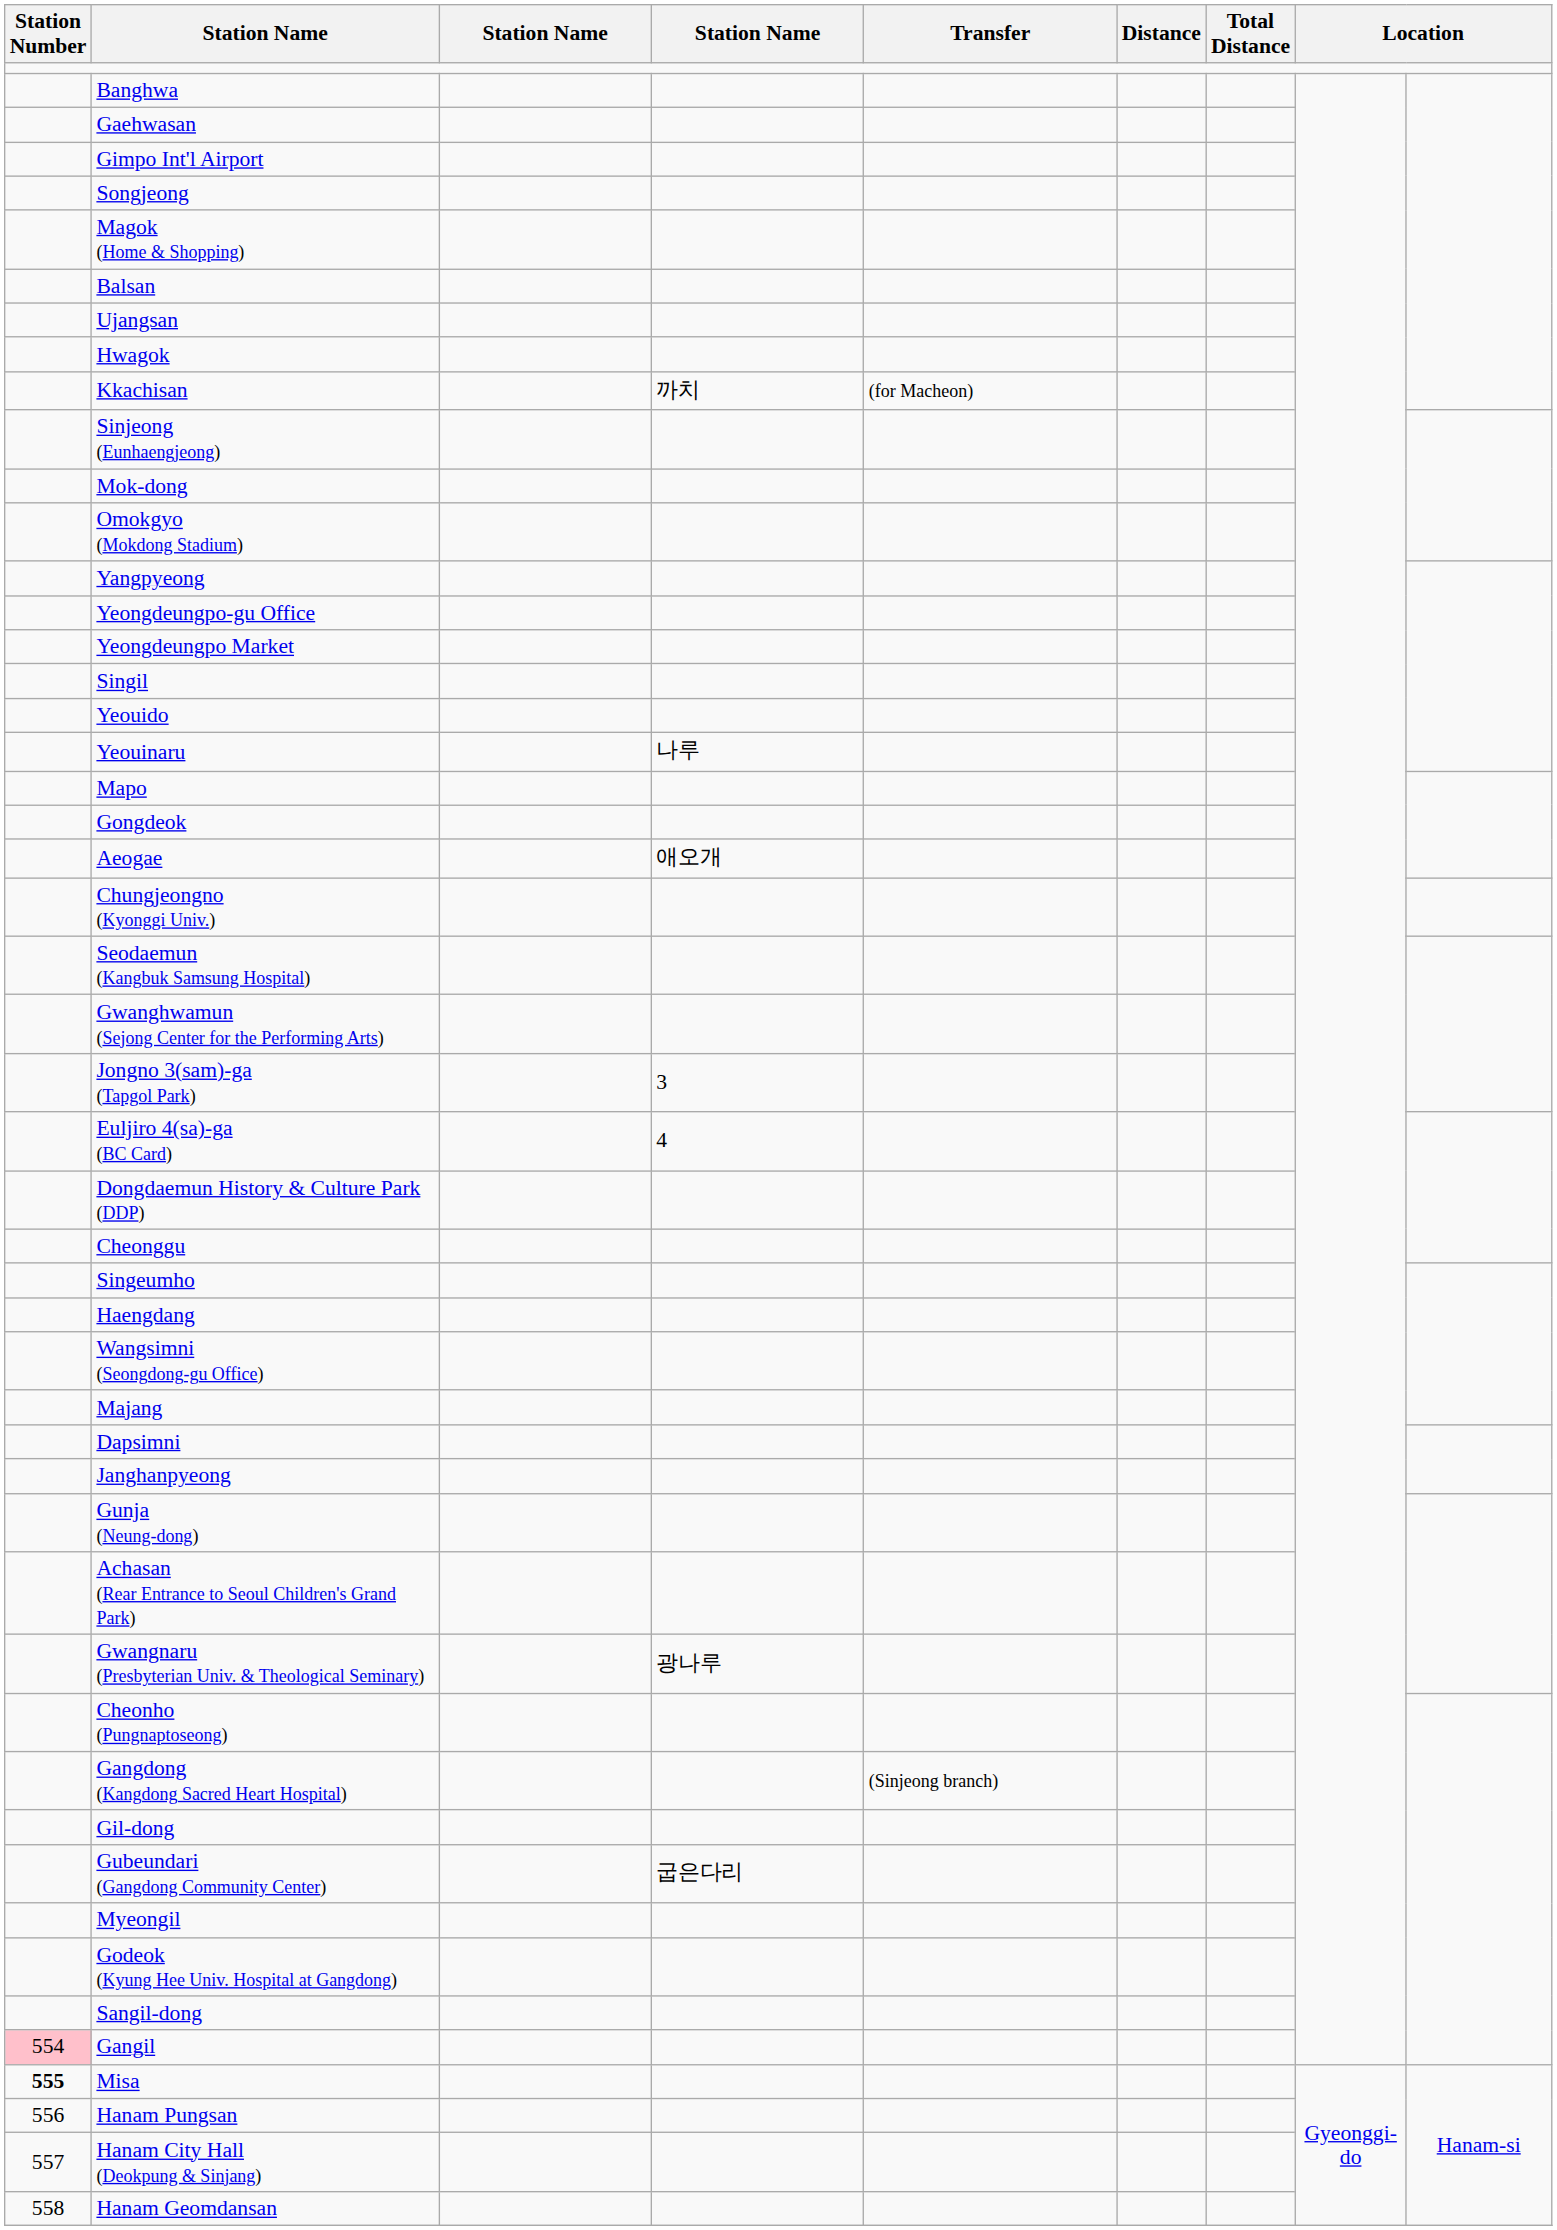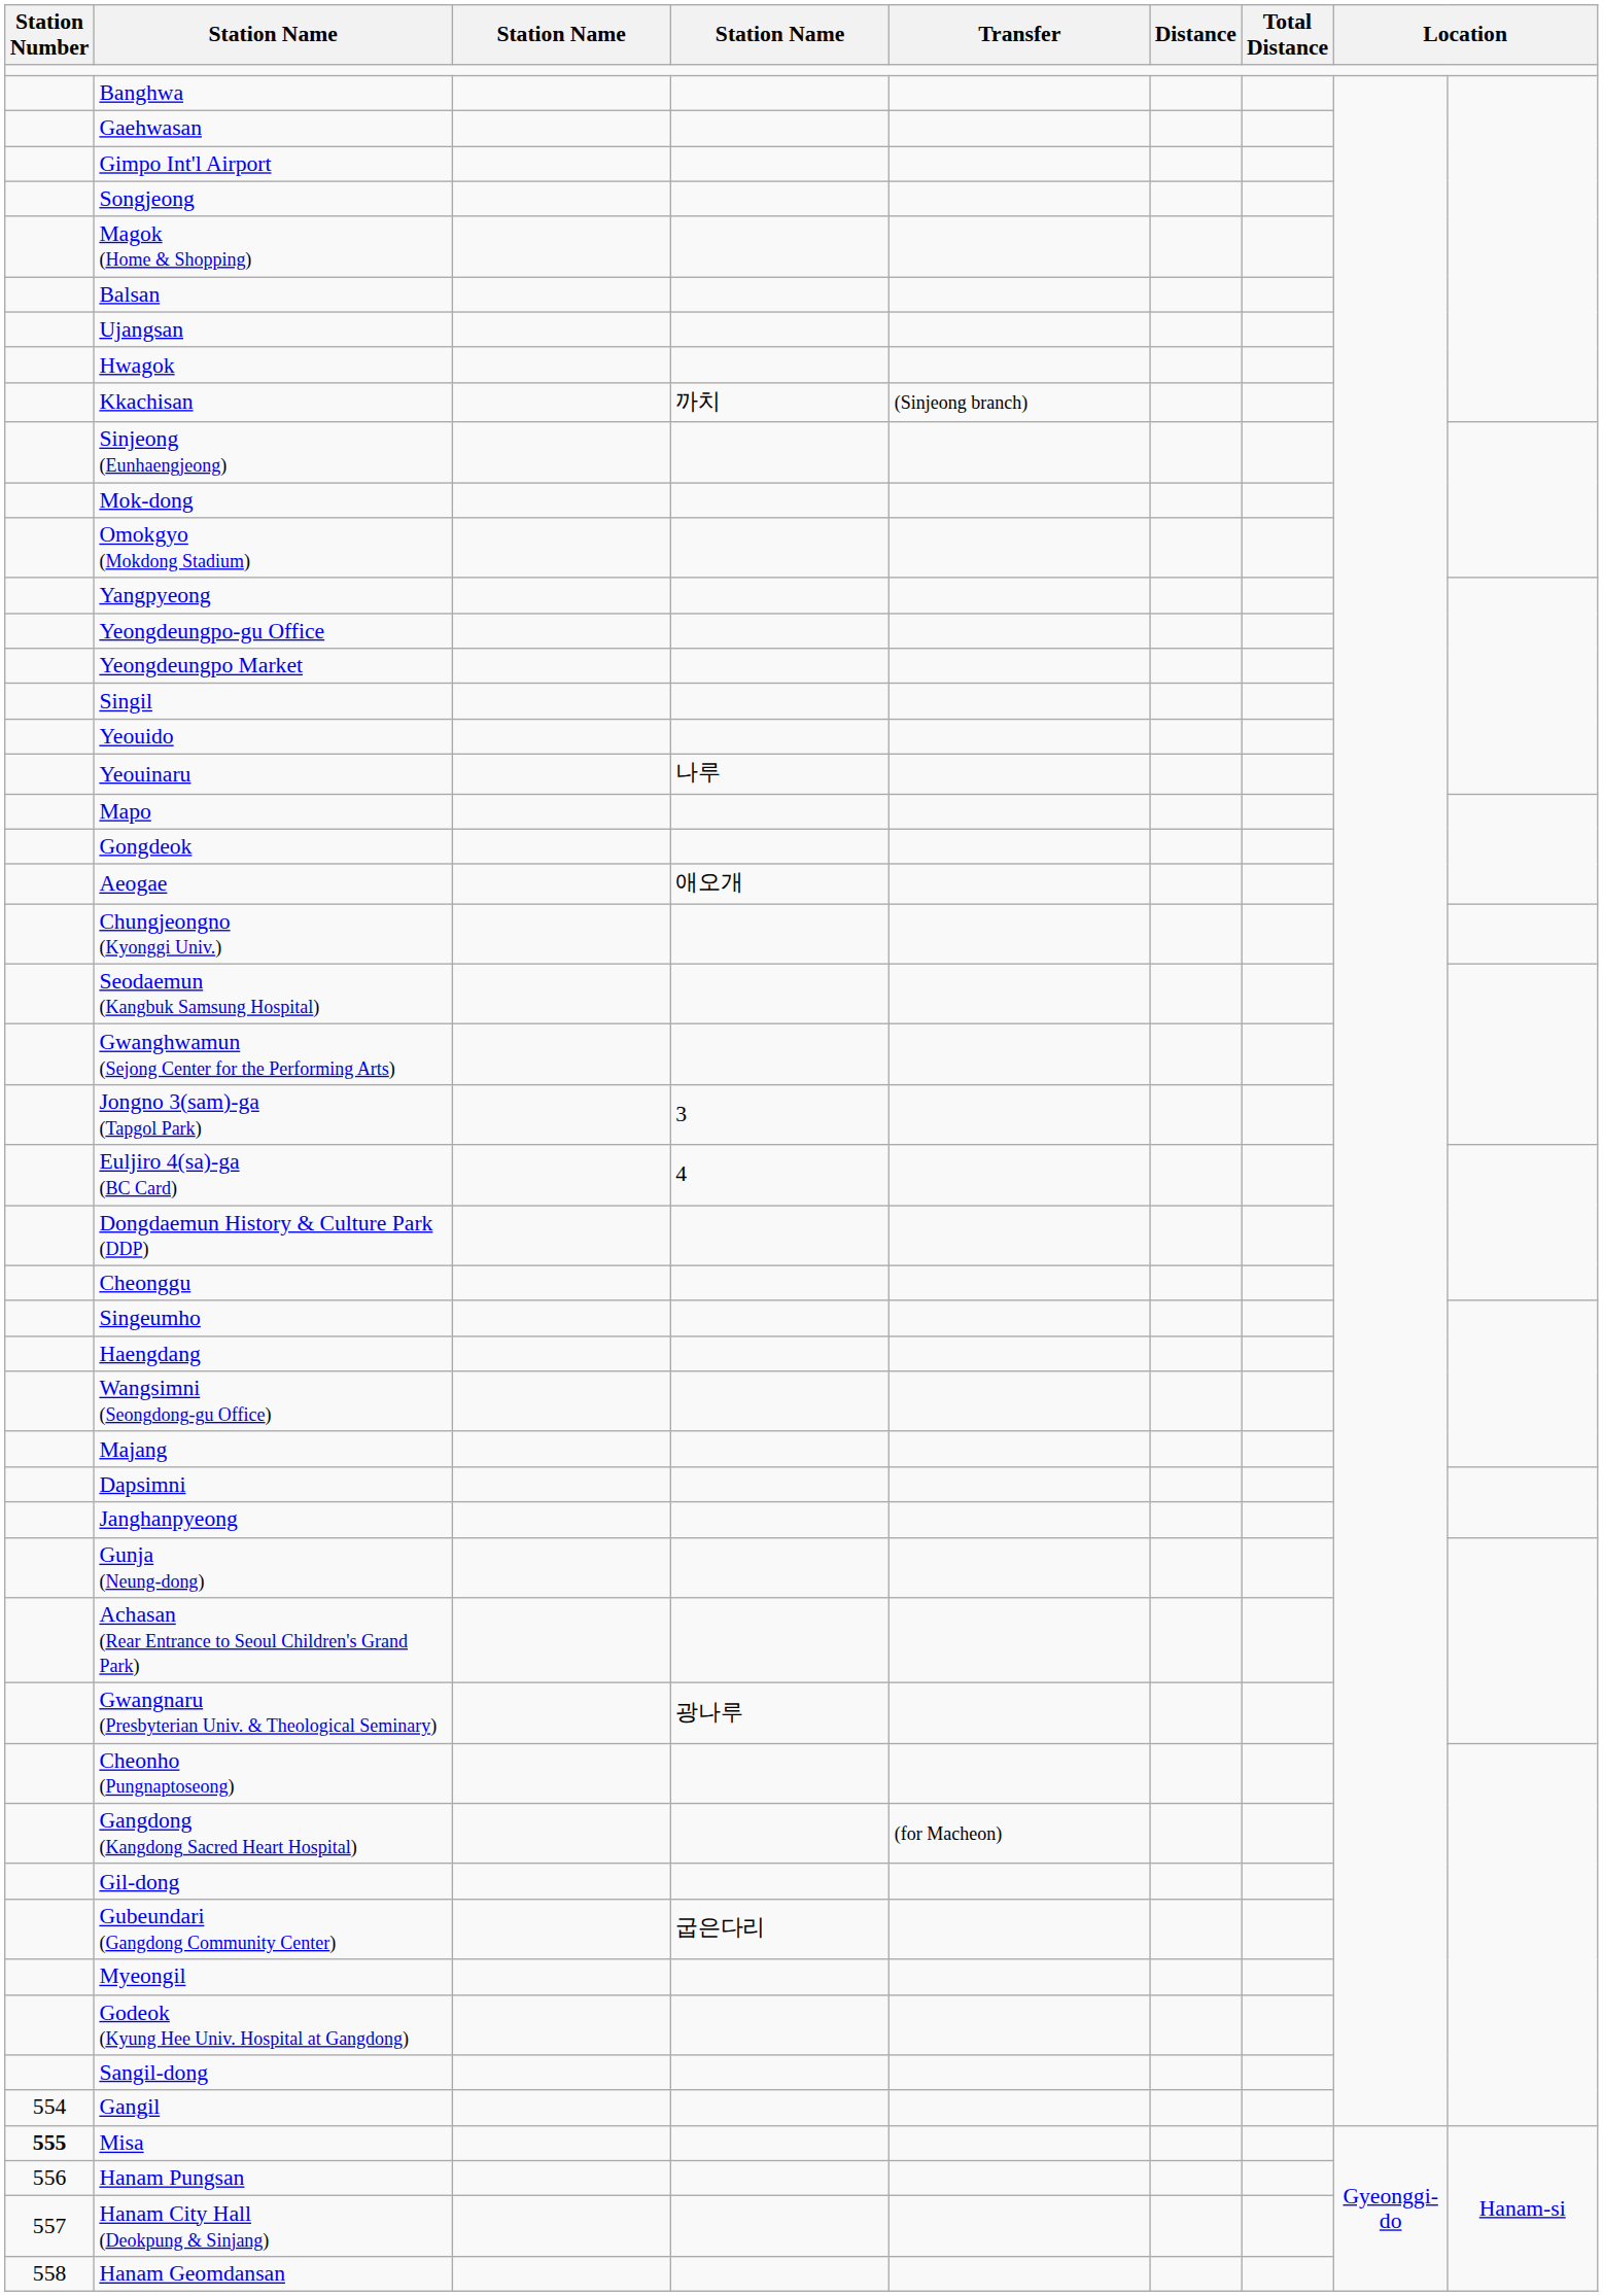Kkachisan | Transfer: (for Macheon) -> (Sinjeong branch)
Gangdong (Kangdong Sacred Heart Hospital) | Transfer: (Sinjeong branch) -> (for Macheon)
Gangil | Station Number: pink background -> no background
